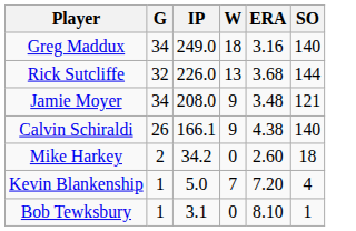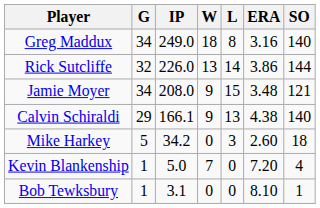+ column: L | 8 | 14 | 15 | 13 | 3 | 0 | 0
Rick Sutcliffe | ERA: 3.68 -> 3.86
Calvin Schiraldi | G: 26 -> 29
Mike Harkey | G: 2 -> 5
